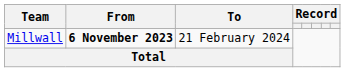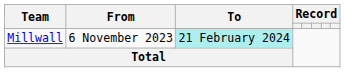Millwall | From: bold -> normal
Millwall | To: no background -> paleturquoise background
